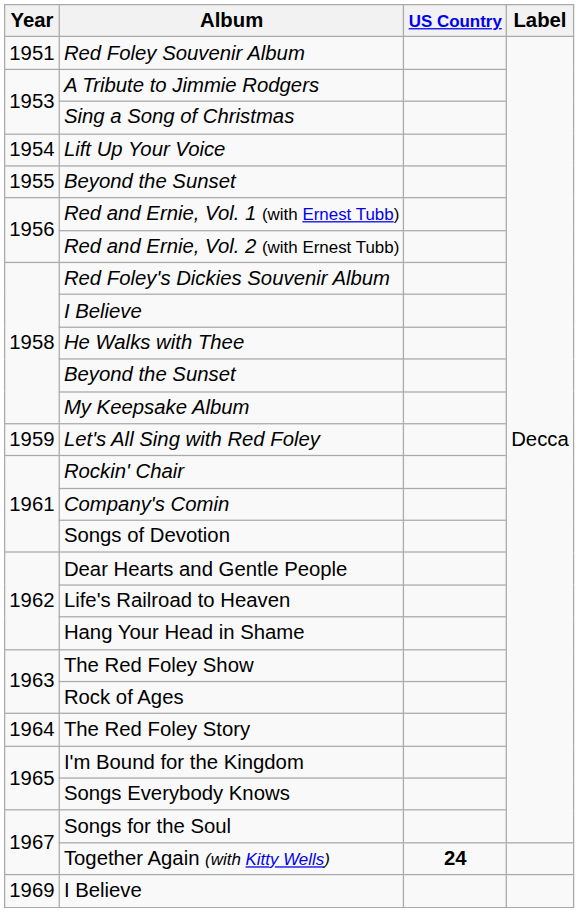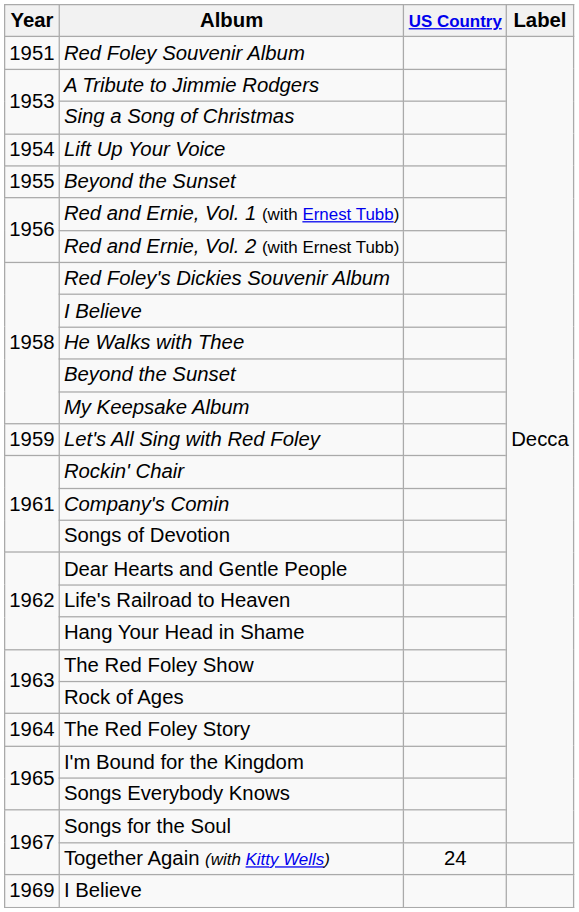Together Again (with Kitty Wells) | US Country: bold -> normal
